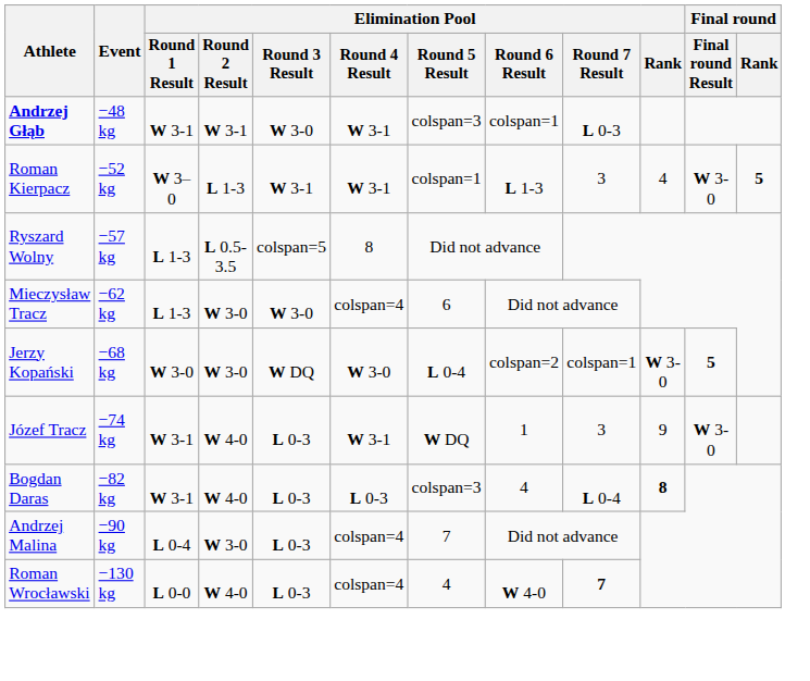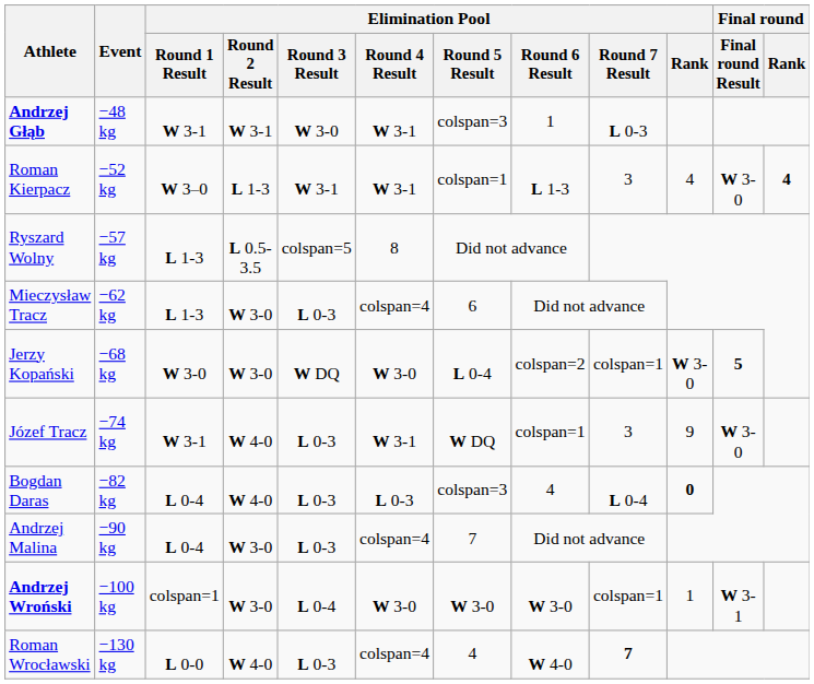Andrzej Głąb | Elimination Pool / Round 6 Result: colspan=1 -> 1
Roman Kierpacz | Final round / Rank: 5 -> 4
Mieczysław Tracz | Elimination Pool / Round 3 Result: W 3-0 -> L 0-3
Józef Tracz | Elimination Pool / Round 6 Result: 1 -> colspan=1
Bogdan Daras | Elimination Pool / Round 1 Result: W 3-1 -> L 0-4
Bogdan Daras | Elimination Pool / Rank: 8 -> 0
+ row: Andrzej Wroński | −100 kg | colspan=1 | W 3-0 | L 0-4 | W 3-0 | W 3-0 | W 3-0 | colspan=1 | 1 | W 3-1
